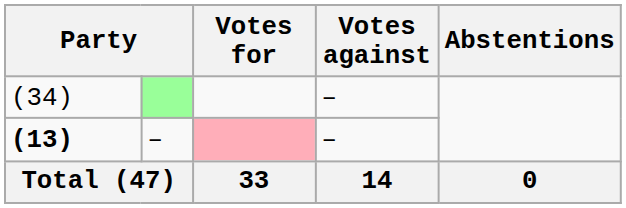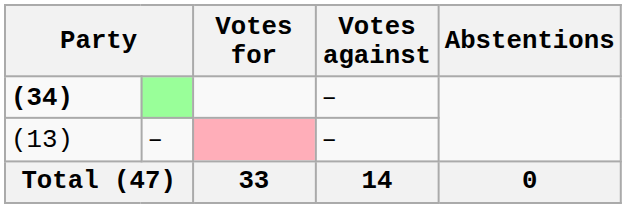(34) | column 1: normal -> bold
(13) | column 1: bold -> normal
